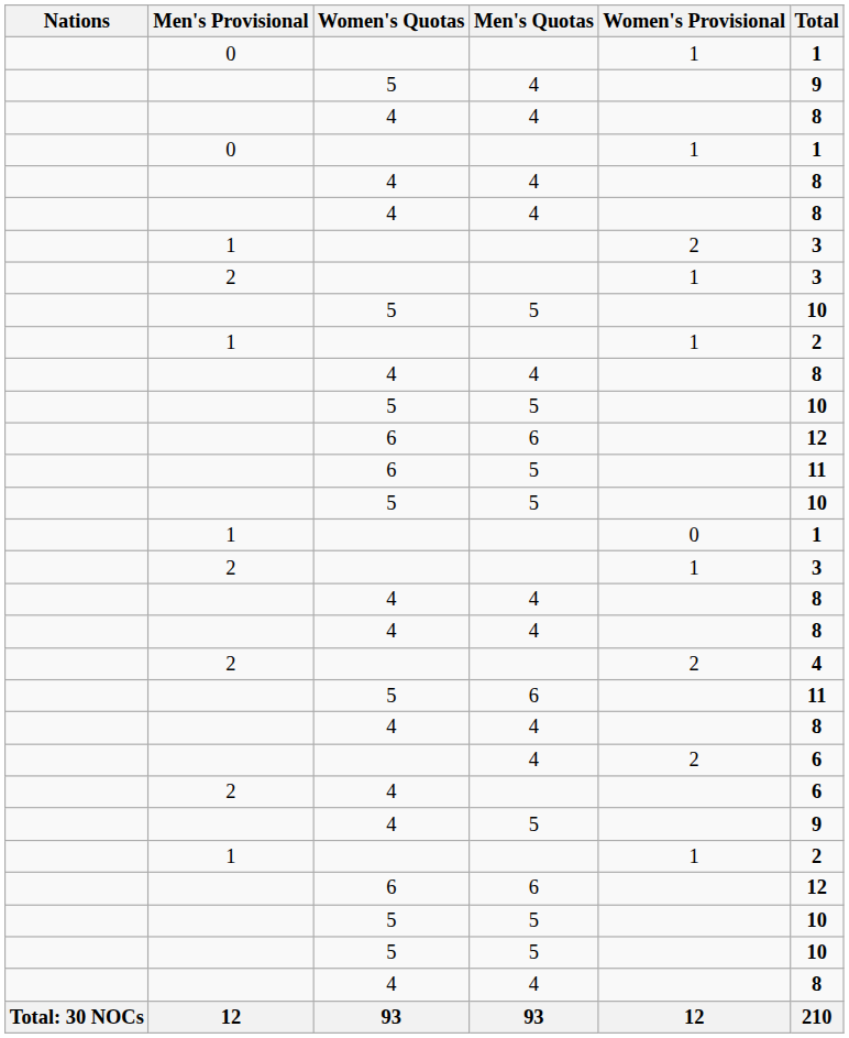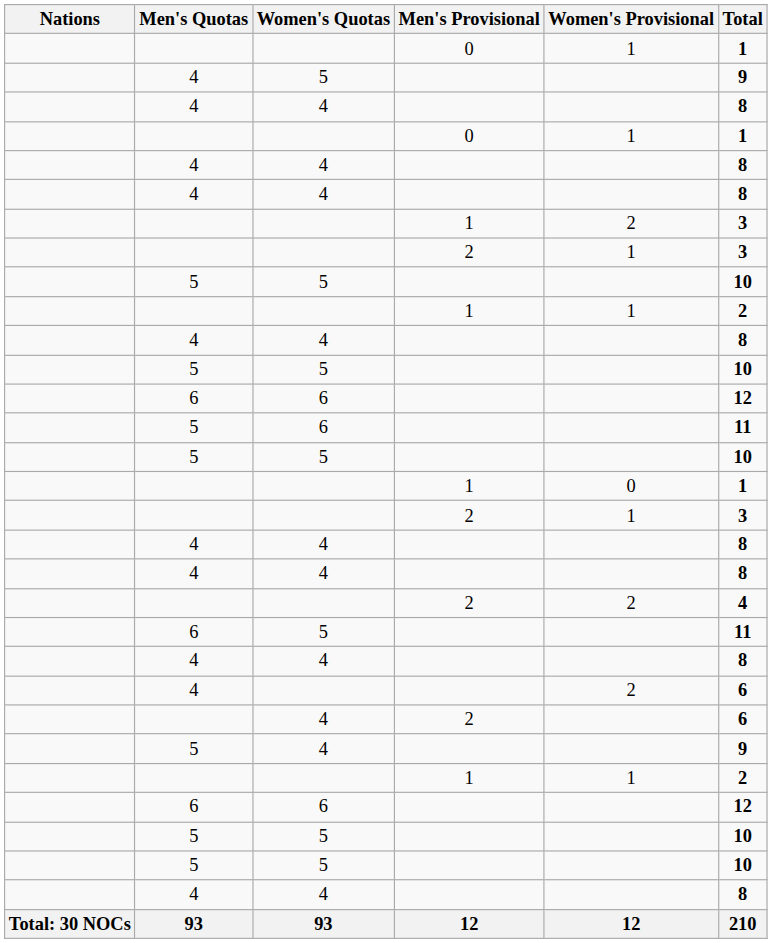columns swapped: Men's Quotas <-> Men's Provisional
